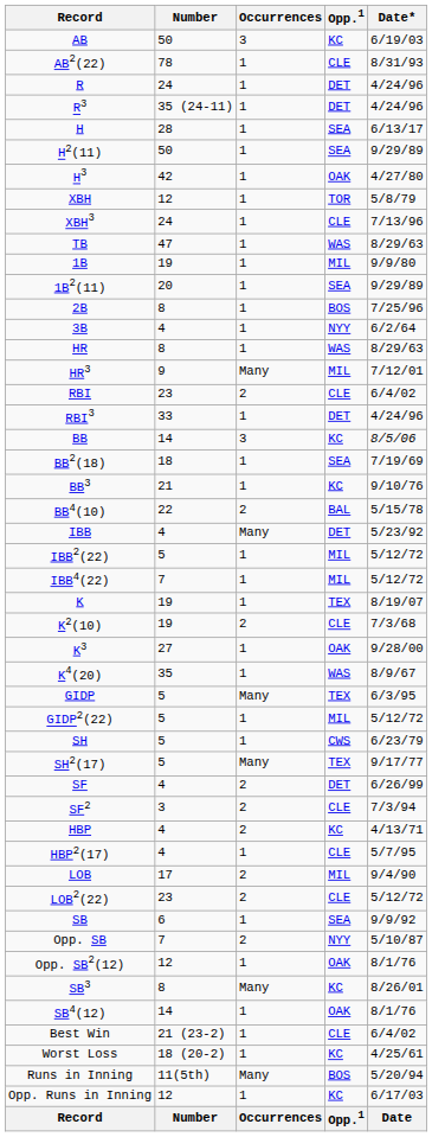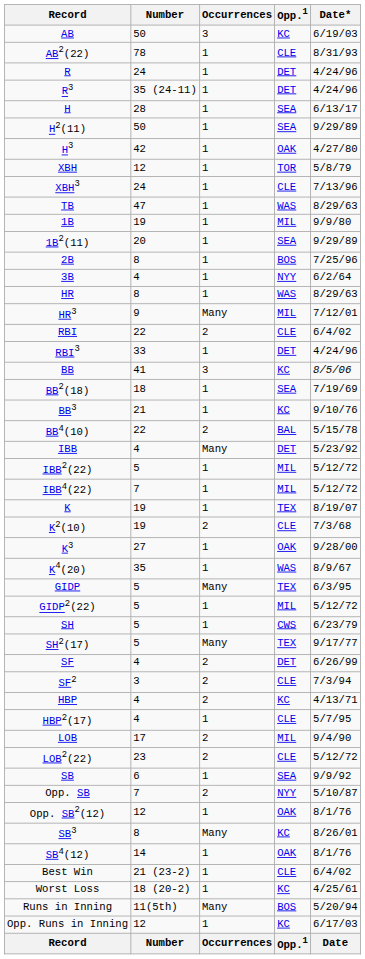RBI | Number: 23 -> 22
BB | Number: 14 -> 41
